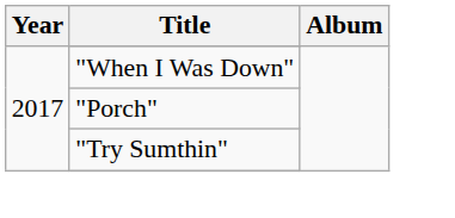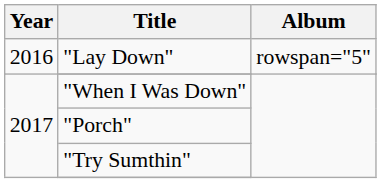+ row: 2016 | "Lay Down" | rowspan="5"
